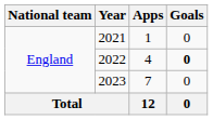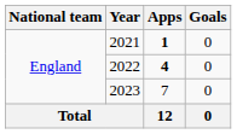2021 | Apps: normal -> bold
2022 | Apps: normal -> bold
2022 | Goals: bold -> normal
